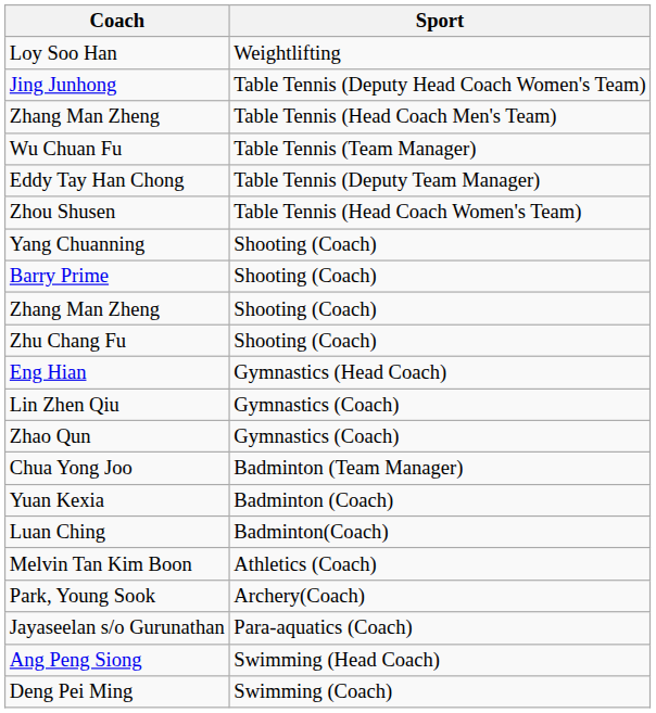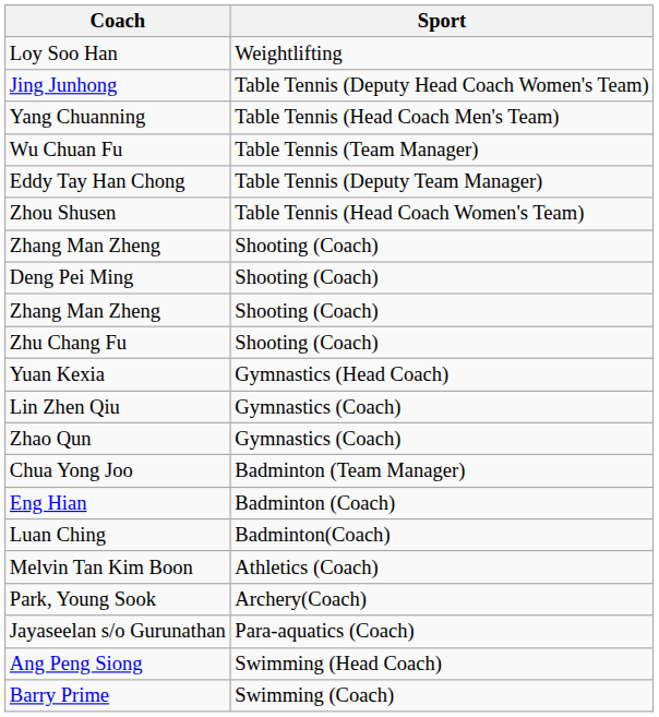row 4 | Coach: Zhang Man Zheng -> Yang Chuanning
row 8 | Coach: Yang Chuanning -> Zhang Man Zheng
row 9 | Coach: Barry Prime -> Deng Pei Ming
row 12 | Coach: Eng Hian -> Yuan Kexia
row 16 | Coach: Yuan Kexia -> Eng Hian
row 22 | Coach: Deng Pei Ming -> Barry Prime
